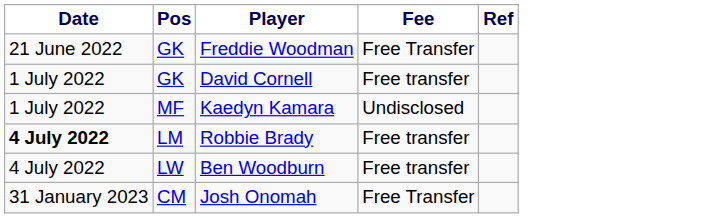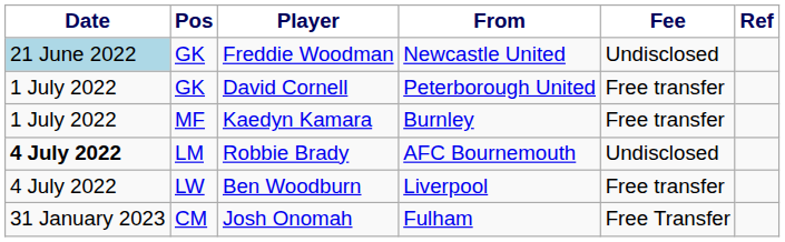+ column: From | Newcastle United | Peterborough United | Burnley | AFC Bournemouth | Liverpool | Fulham
Freddie Woodman | Date: no background -> lightblue background
Freddie Woodman | Fee: Free Transfer -> Undisclosed
Kaedyn Kamara | Fee: Undisclosed -> Free transfer
Robbie Brady | Fee: Free transfer -> Undisclosed
